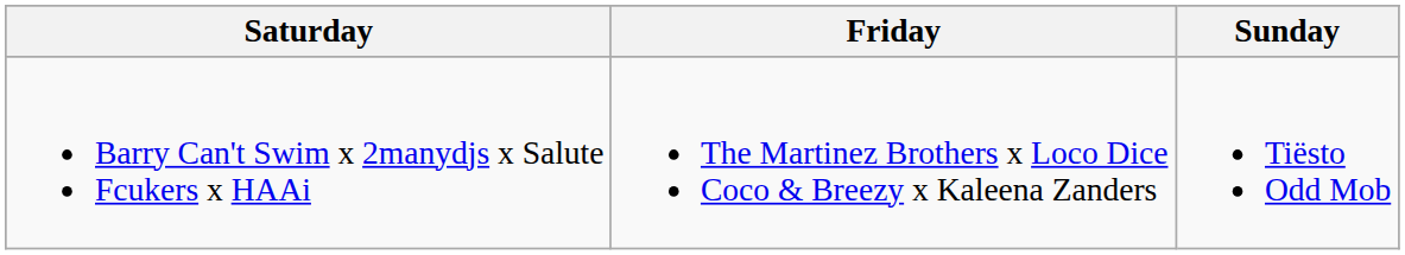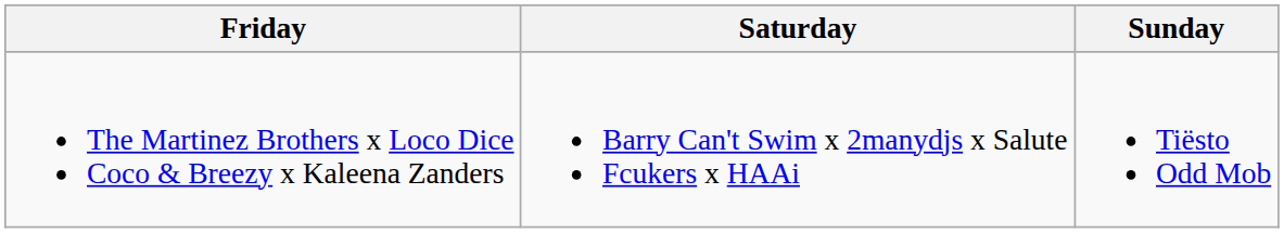columns swapped: Friday <-> Saturday
